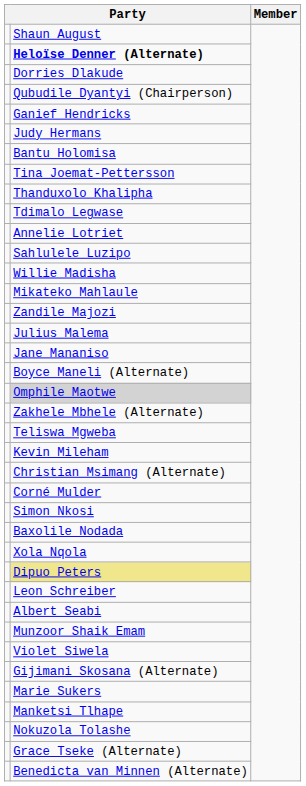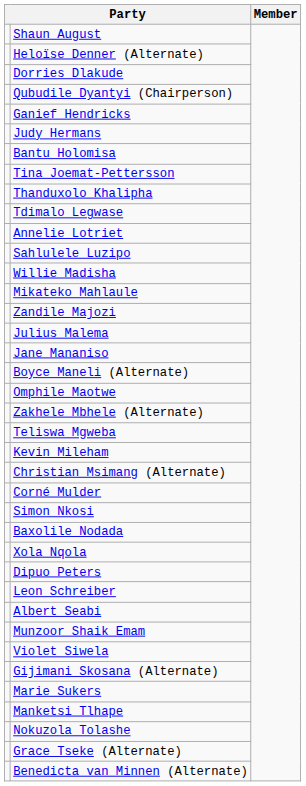Heloïse Denner (Alternate) | column 2: bold -> normal
Omphile Maotwe | column 2: lightgrey background -> no background
Dipuo Peters | column 2: khaki background -> no background
